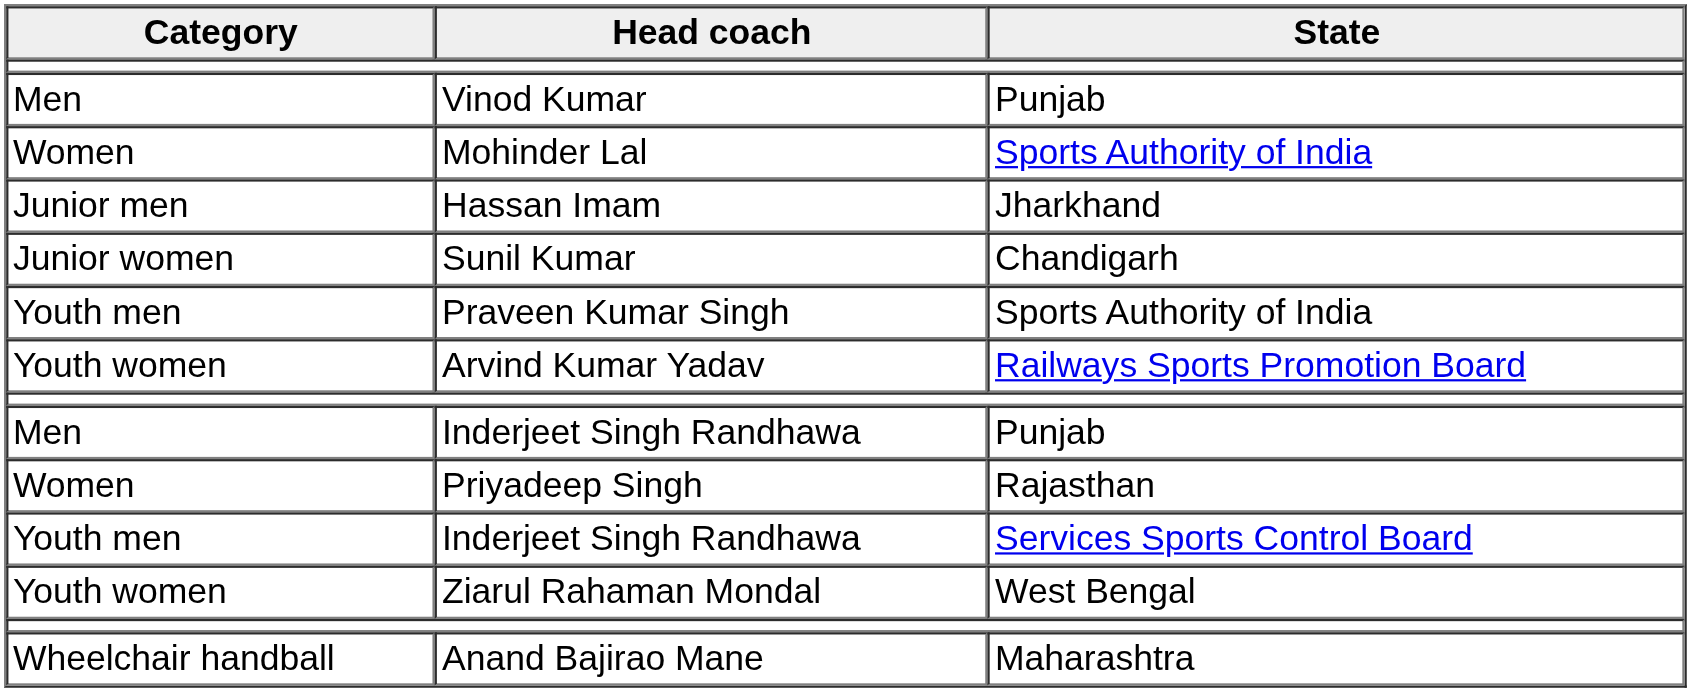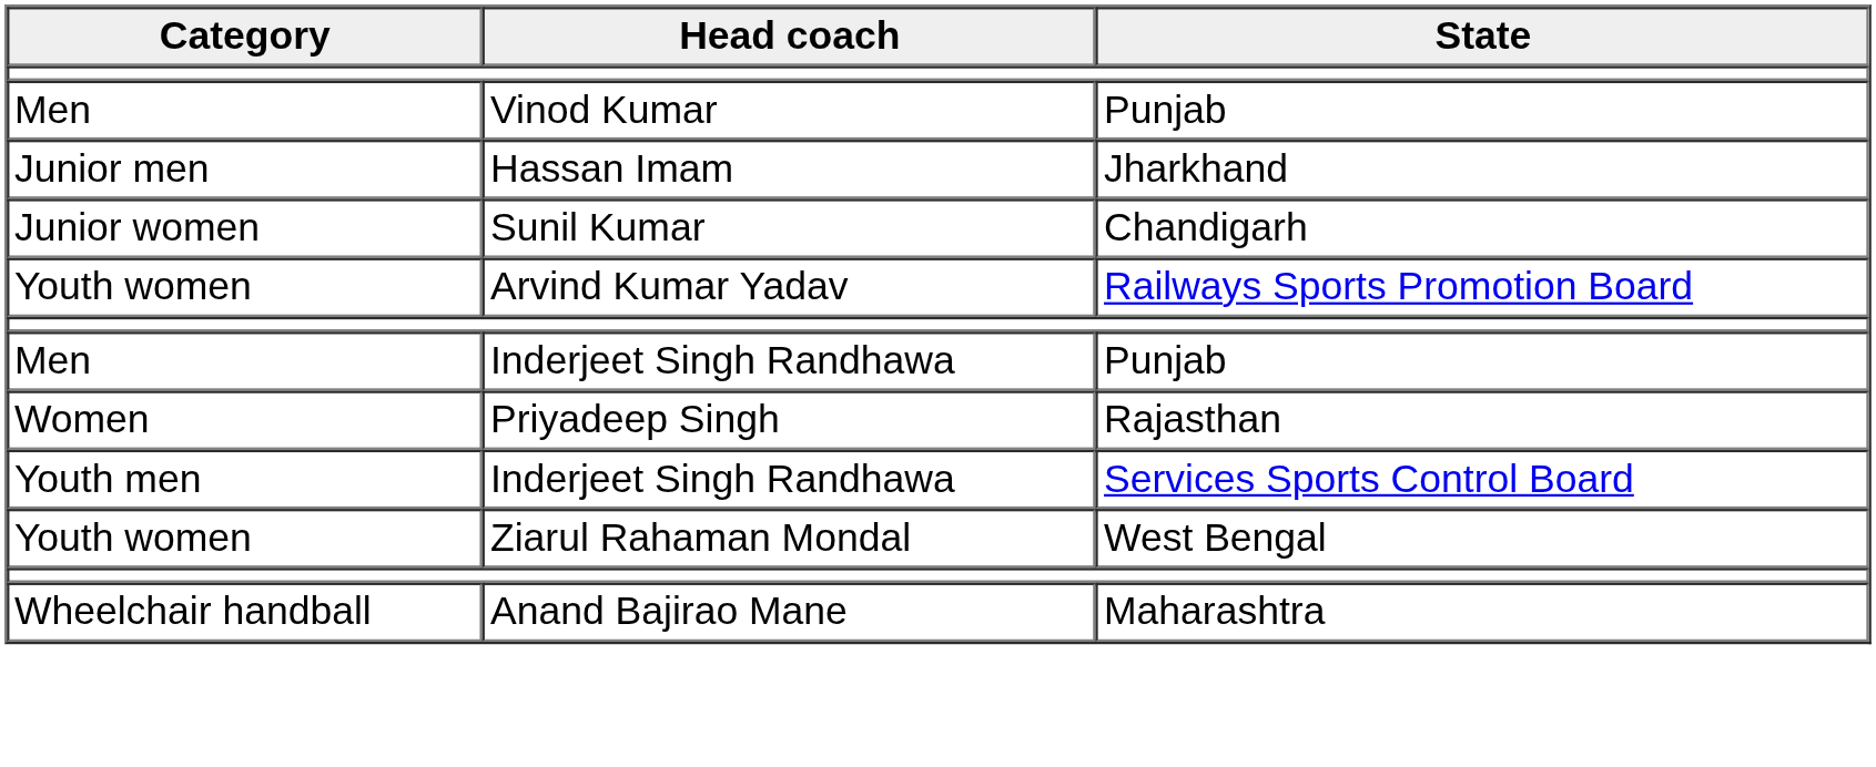- row: Women | Mohinder Lal | Sports Authority of India
- row: Youth men | Praveen Kumar Singh | Sports Authority of India
